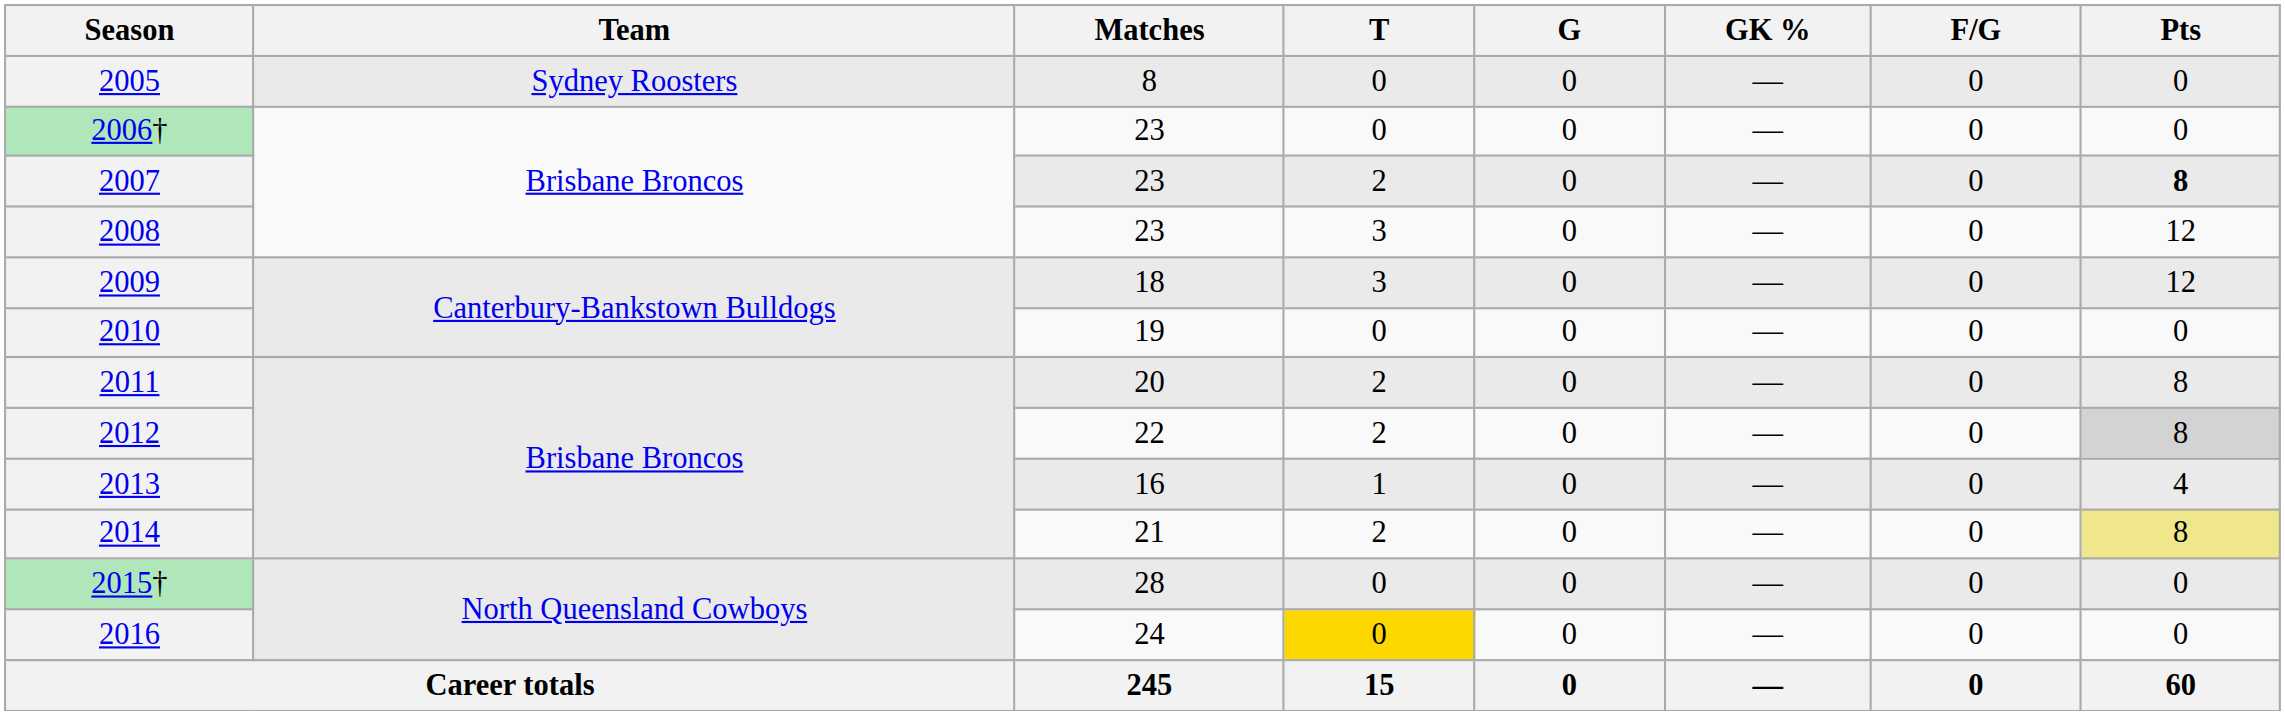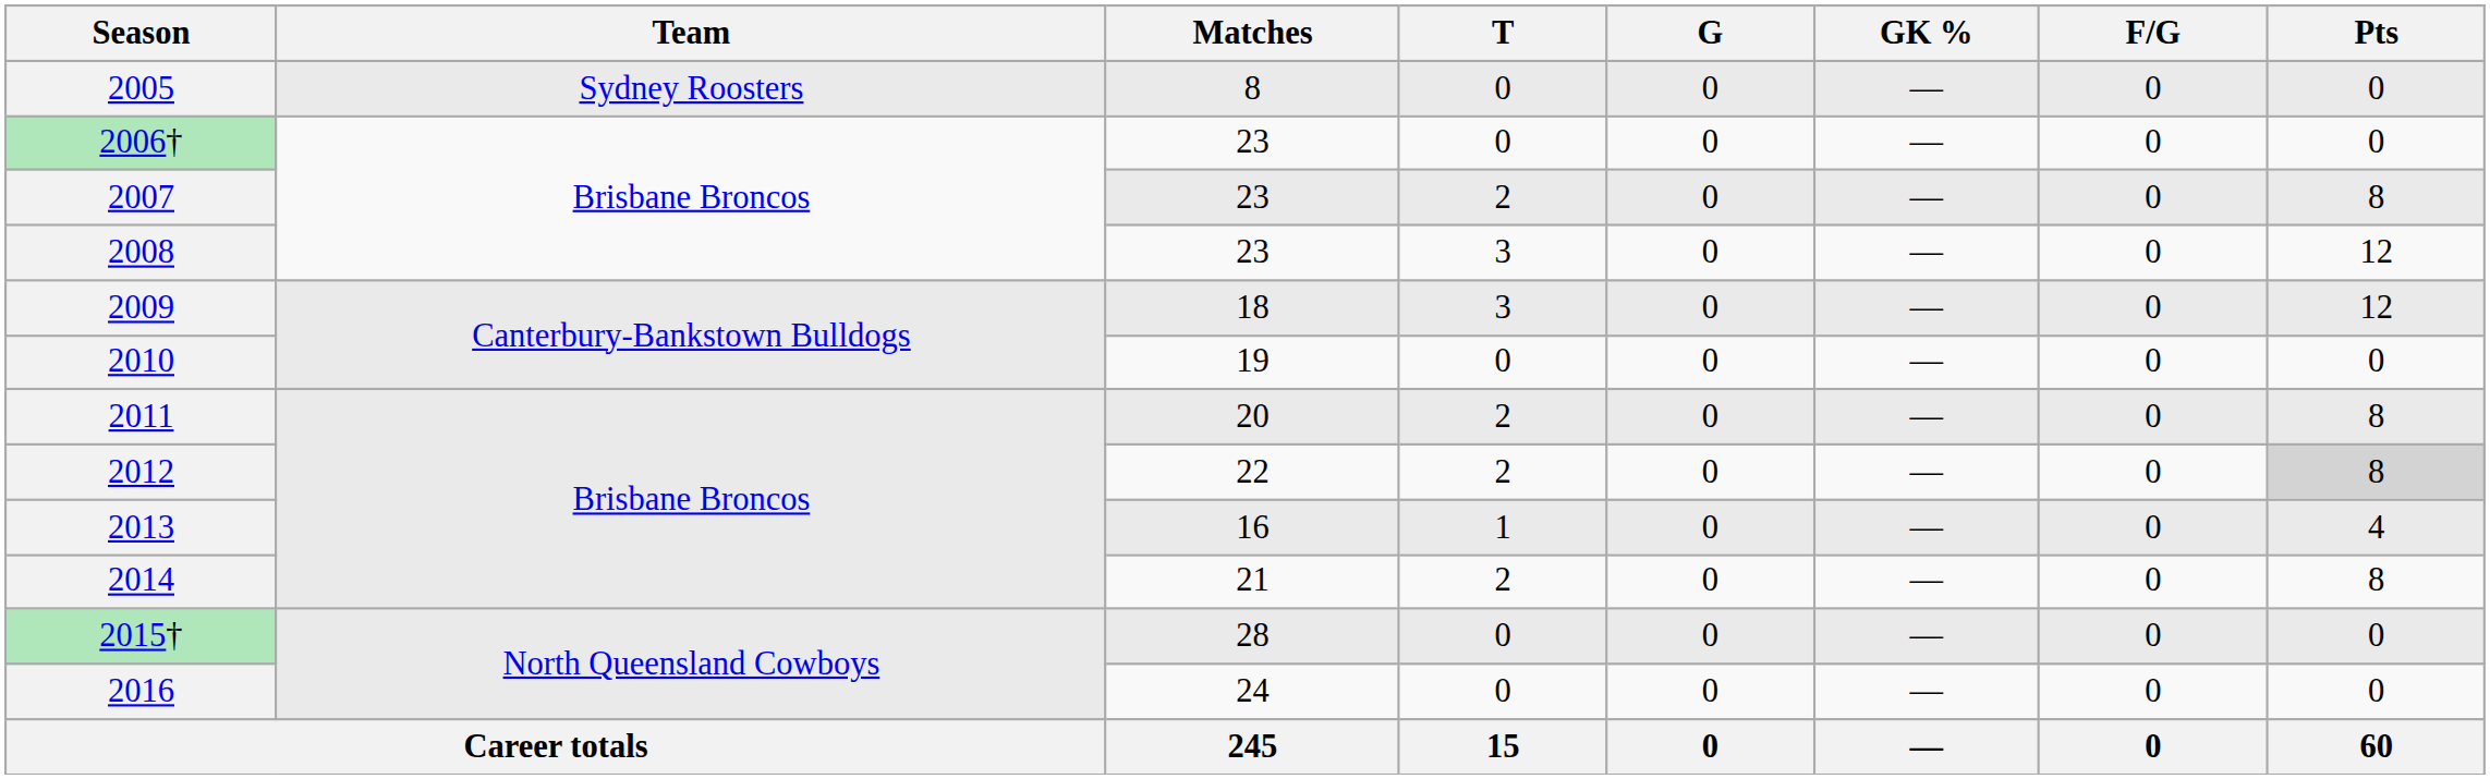2007 | Pts: bold -> normal
2014 | Pts: khaki background -> no background
2016 | T: gold background -> no background
